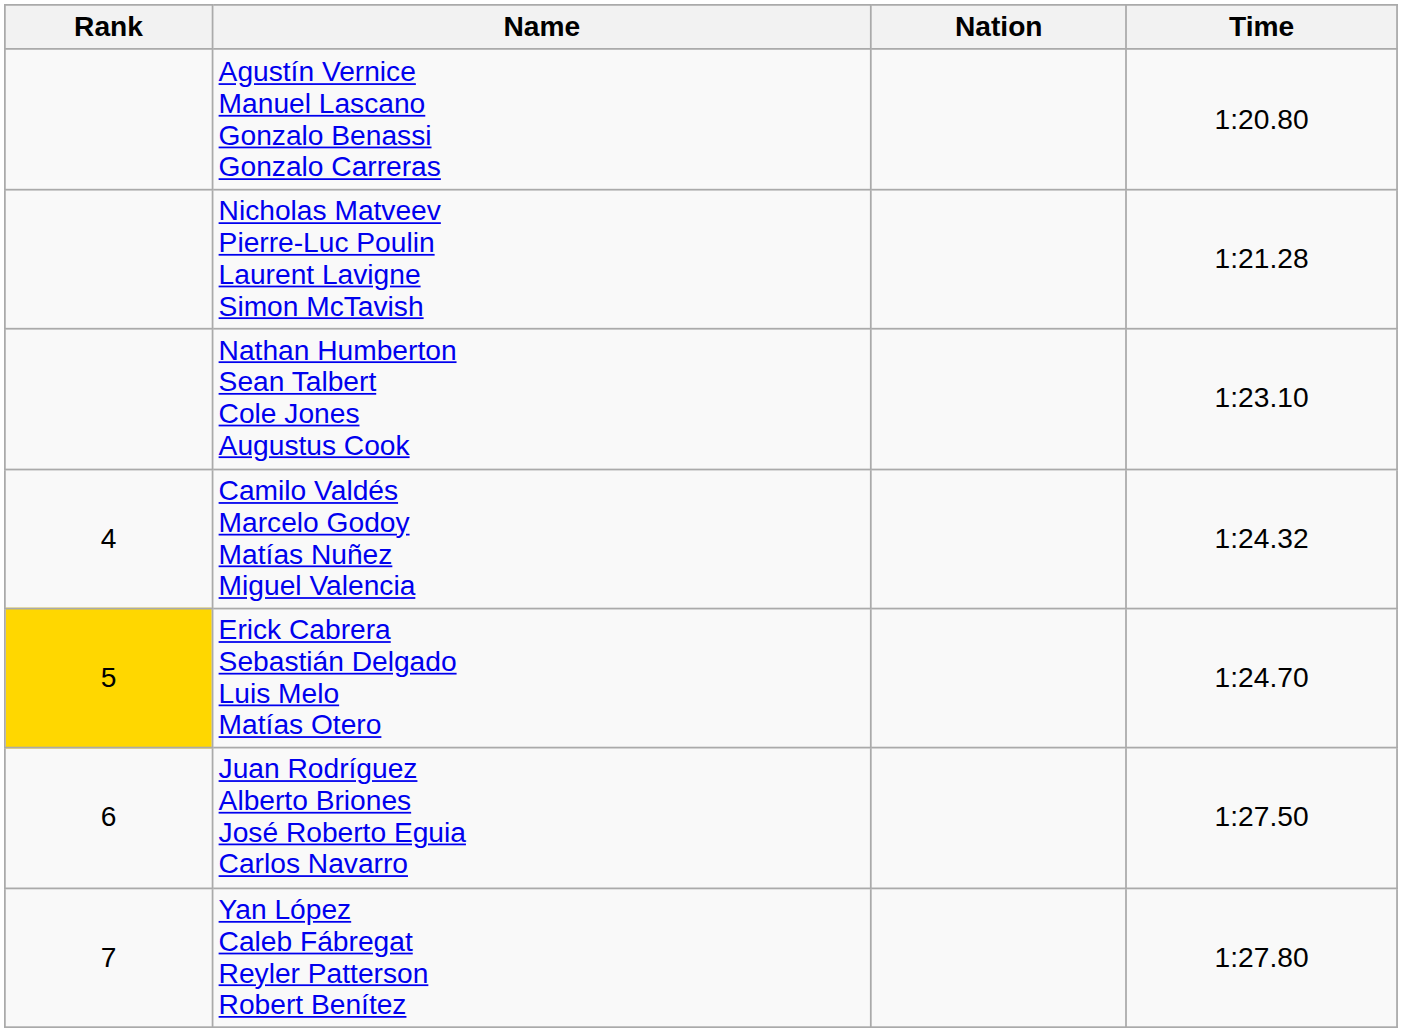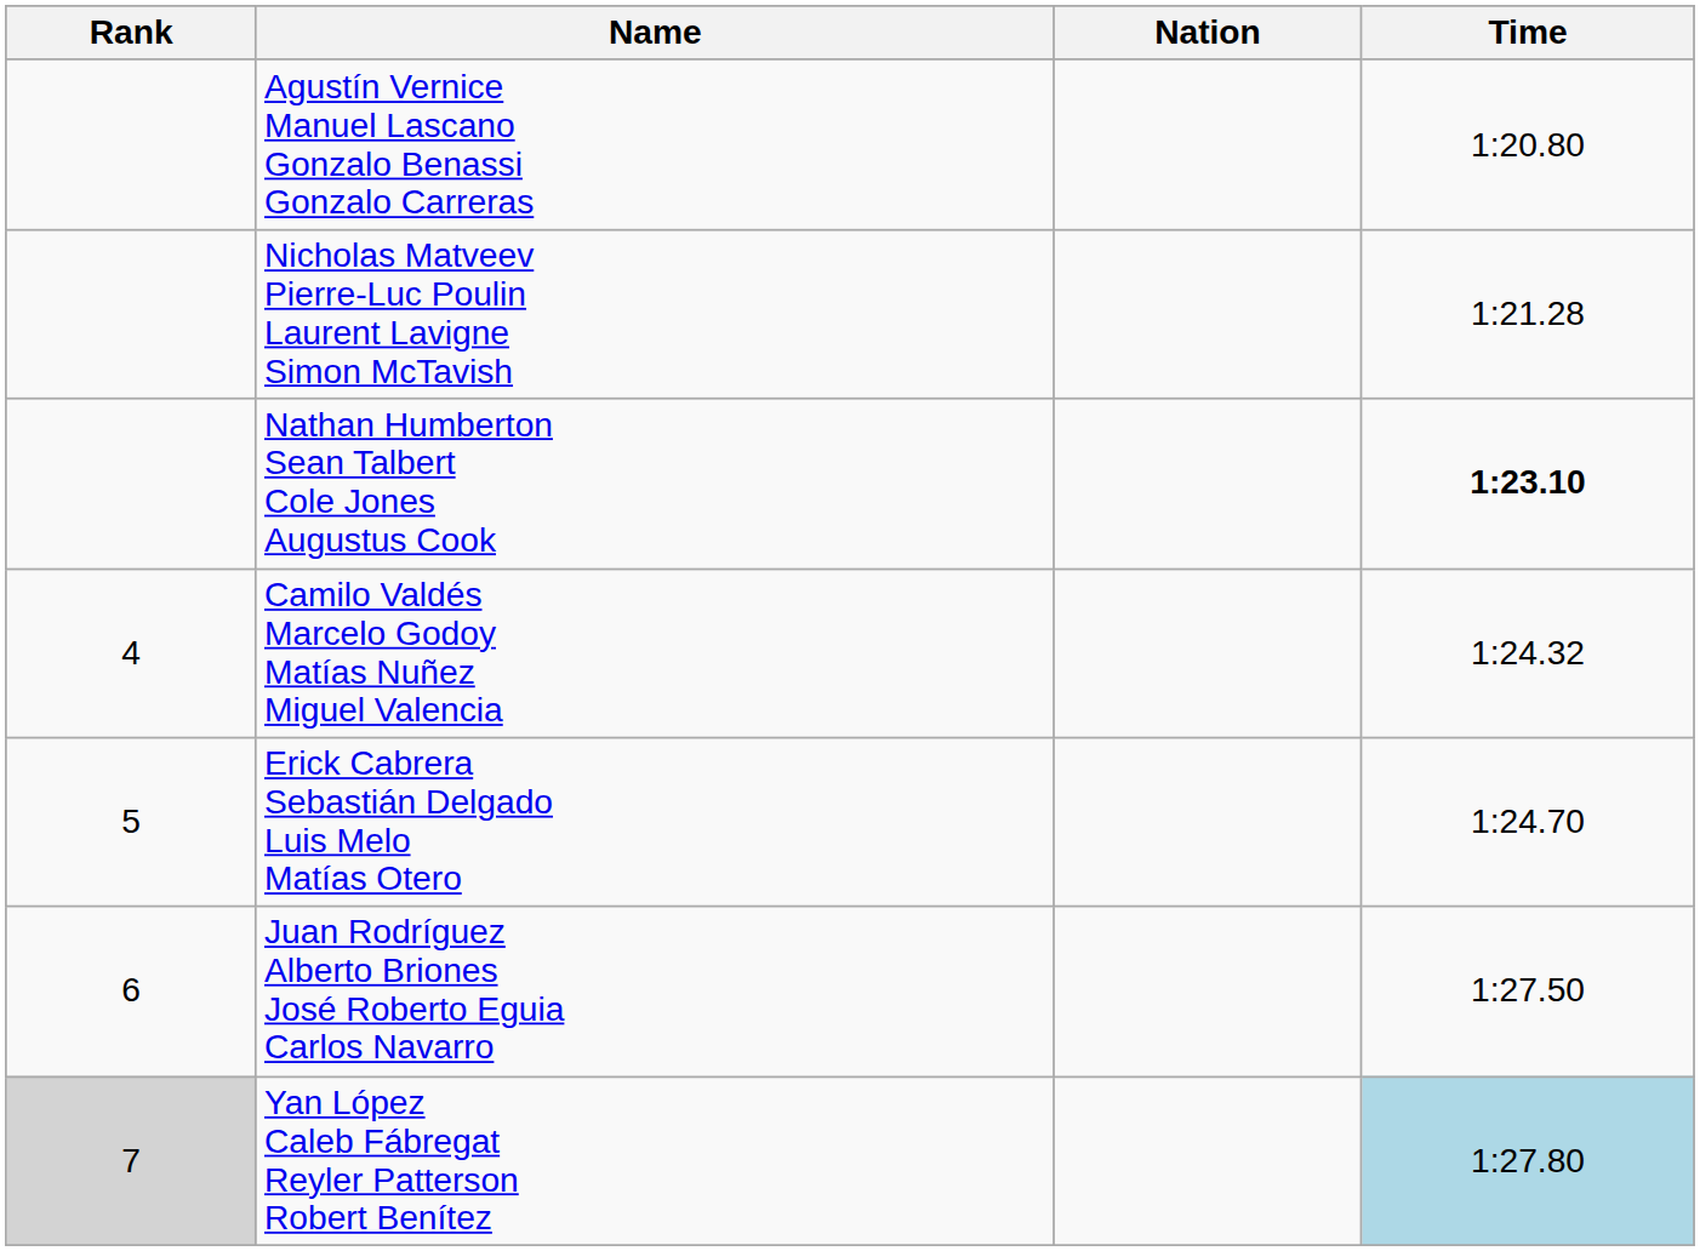Nathan Humberton Sean Talbert Cole Jones Augustus Cook | Time: normal -> bold
Erick Cabrera Sebastián Delgado Luis Melo Matías Otero | Rank: gold background -> no background
Yan López Caleb Fábregat Reyler Patterson Robert Benítez | Rank: no background -> lightgrey background
Yan López Caleb Fábregat Reyler Patterson Robert Benítez | Time: no background -> lightblue background
